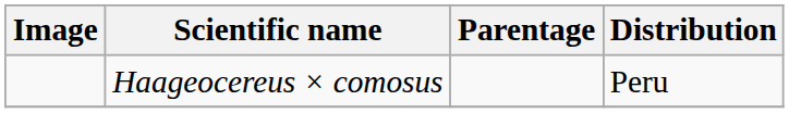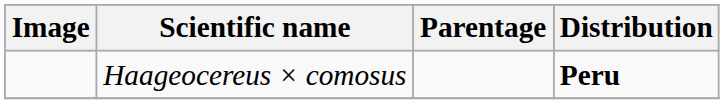Haageocereus × comosus | Distribution: normal -> bold
